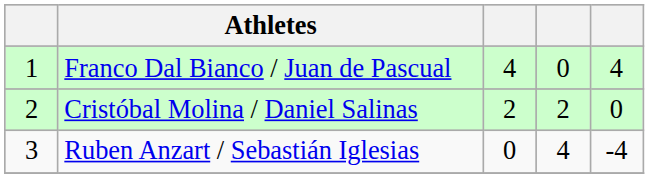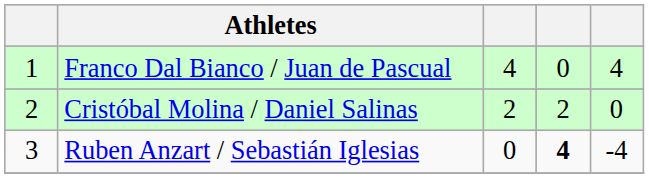Ruben Anzart / Sebastián Iglesias | column 4: normal -> bold
